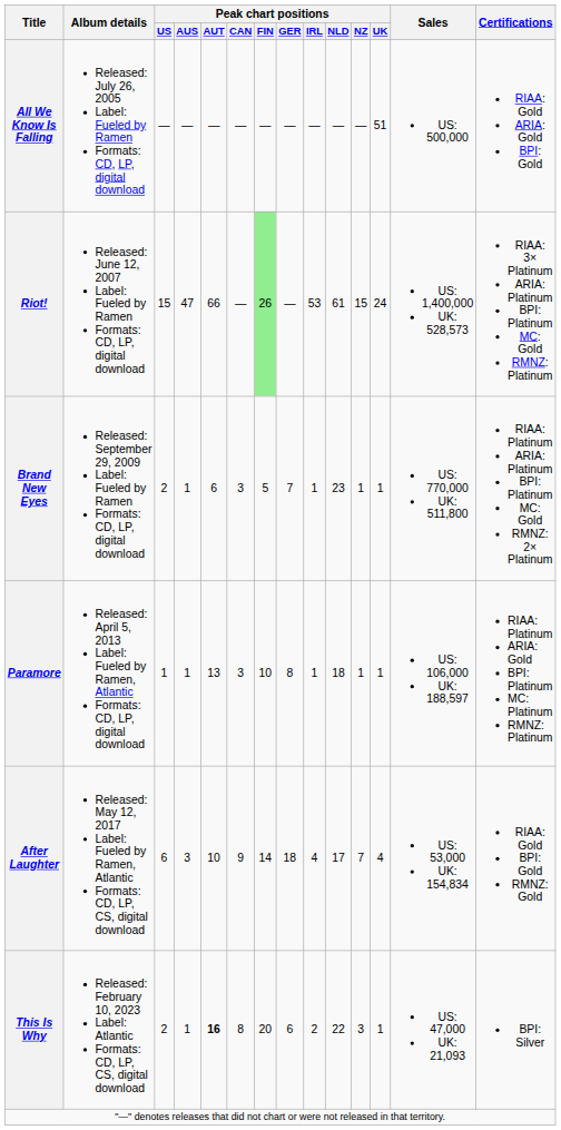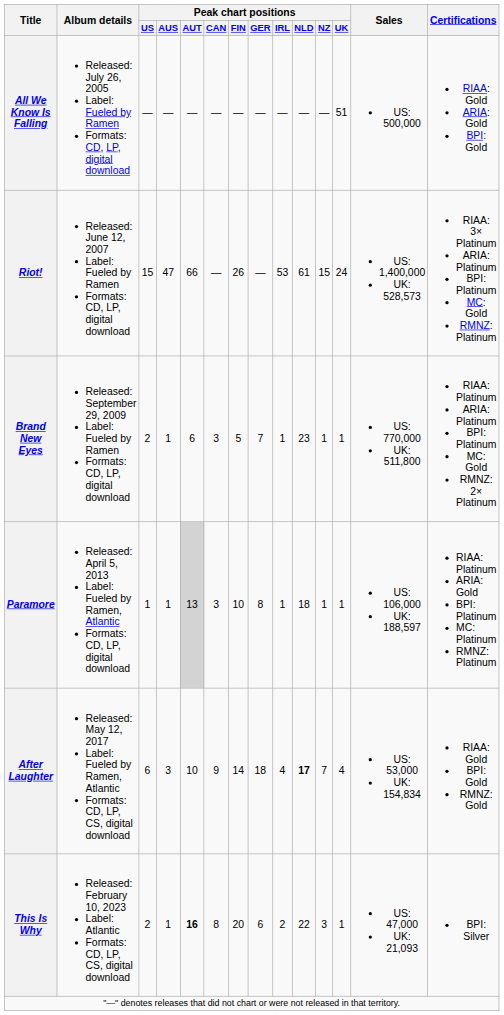Riot! | Peak chart positions / FIN: lightgreen background -> no background
Paramore | Peak chart positions / AUT: no background -> lightgrey background
After Laughter | Peak chart positions / NLD: normal -> bold
